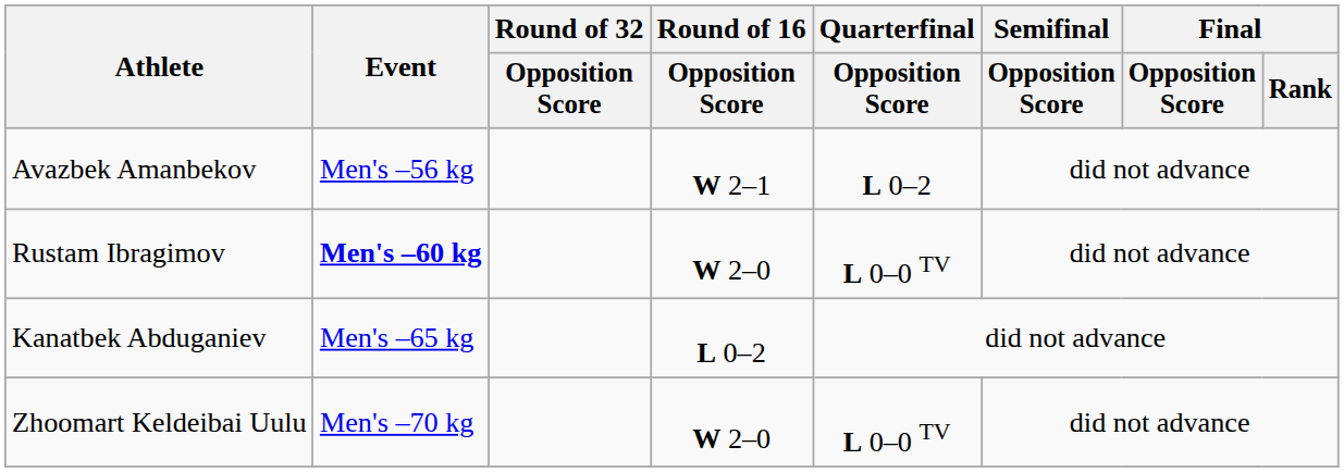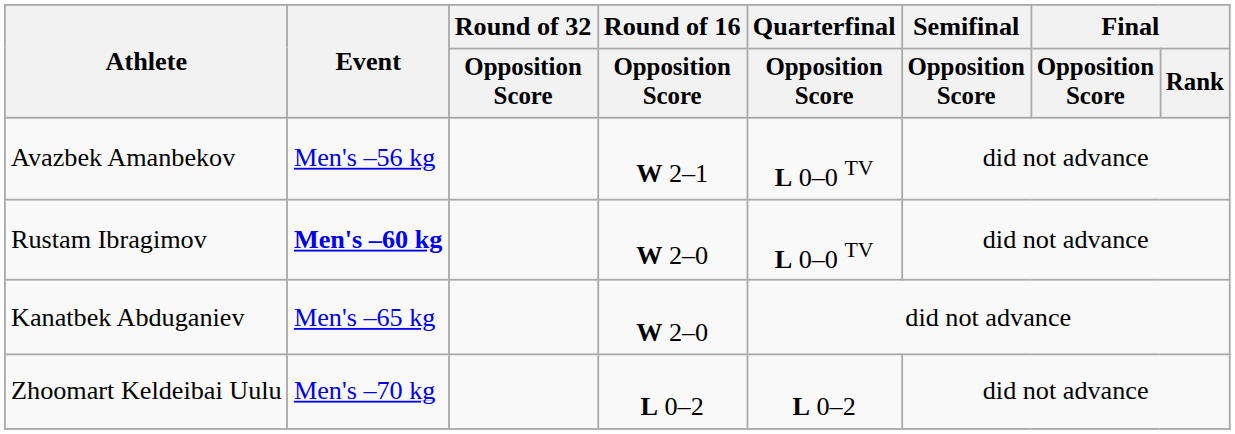Avazbek Amanbekov | Quarterfinal / Opposition Score: L 0–2 -> L 0–0 TV
Kanatbek Abduganiev | Round of 16 / Opposition Score: L 0–2 -> W 2–0
Zhoomart Keldeibai Uulu | Round of 16 / Opposition Score: W 2–0 -> L 0–2
Zhoomart Keldeibai Uulu | Quarterfinal / Opposition Score: L 0–0 TV -> L 0–2
